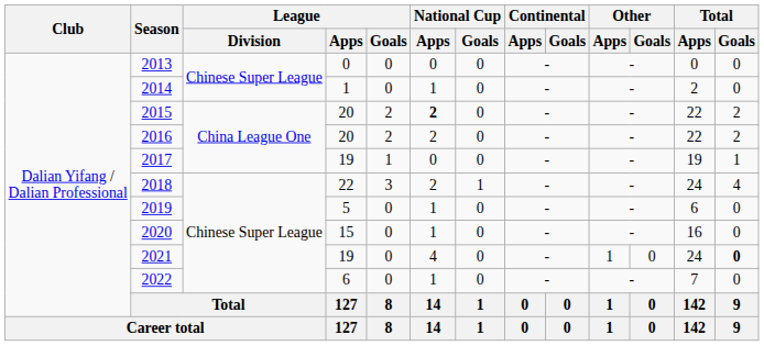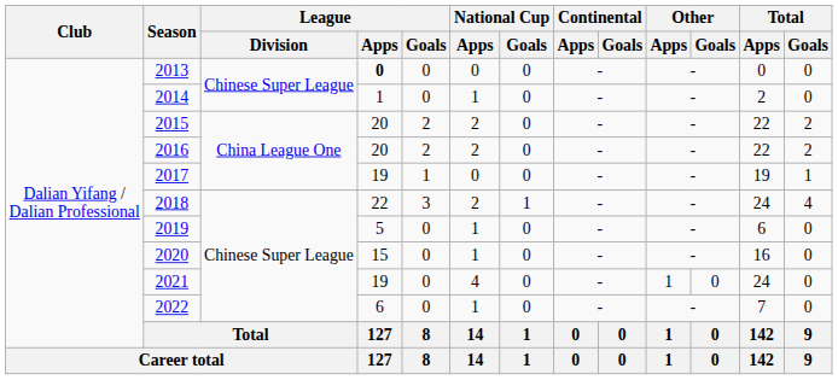2013 | League / Apps: normal -> bold
2015 | National Cup / Apps: bold -> normal
2021 | Total / Goals: bold -> normal
